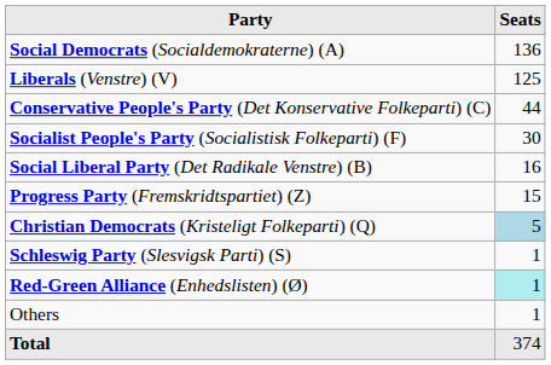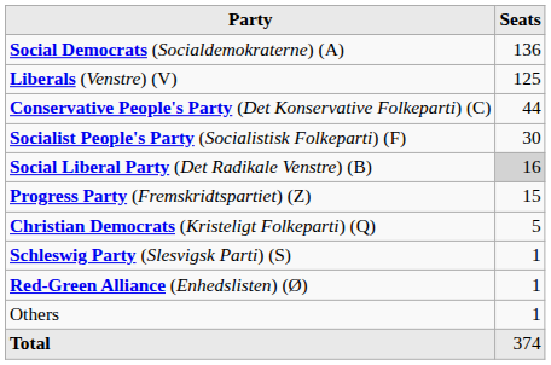Social Liberal Party (Det Radikale Venstre) (B) | Seats: no background -> lightgrey background
Christian Democrats (Kristeligt Folkeparti) (Q) | Seats: lightblue background -> no background
Red-Green Alliance (Enhedslisten) (Ø) | Seats: paleturquoise background -> no background
